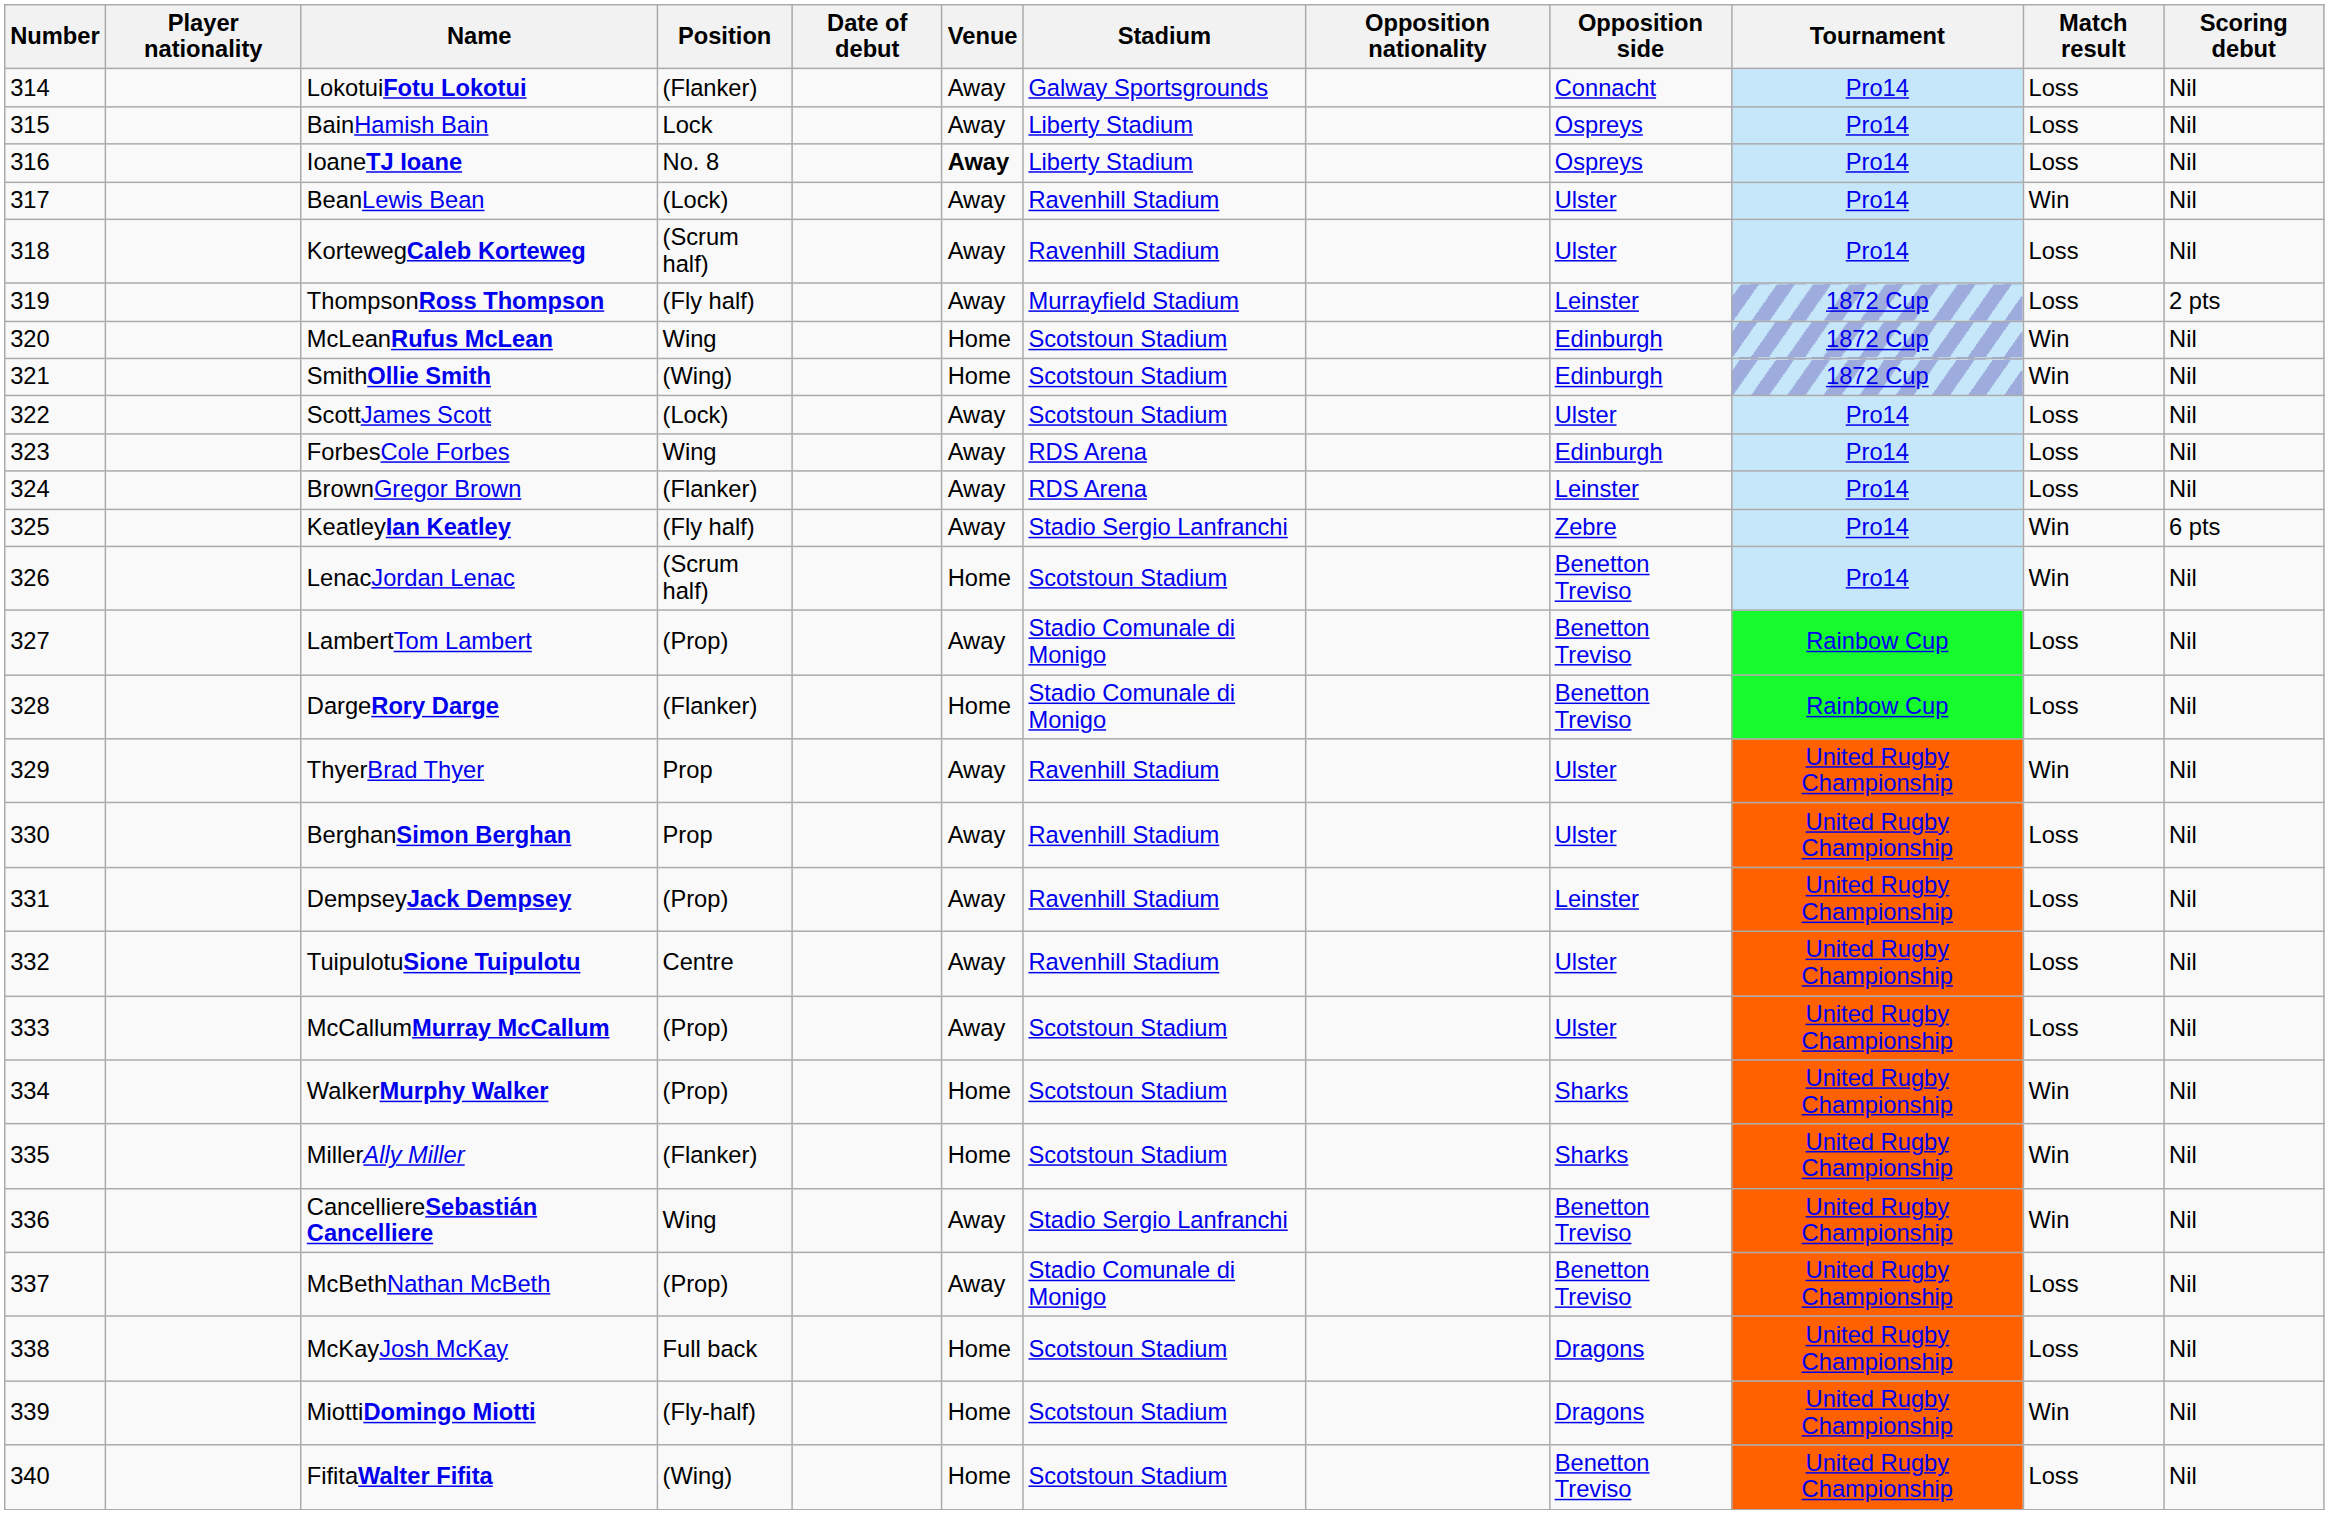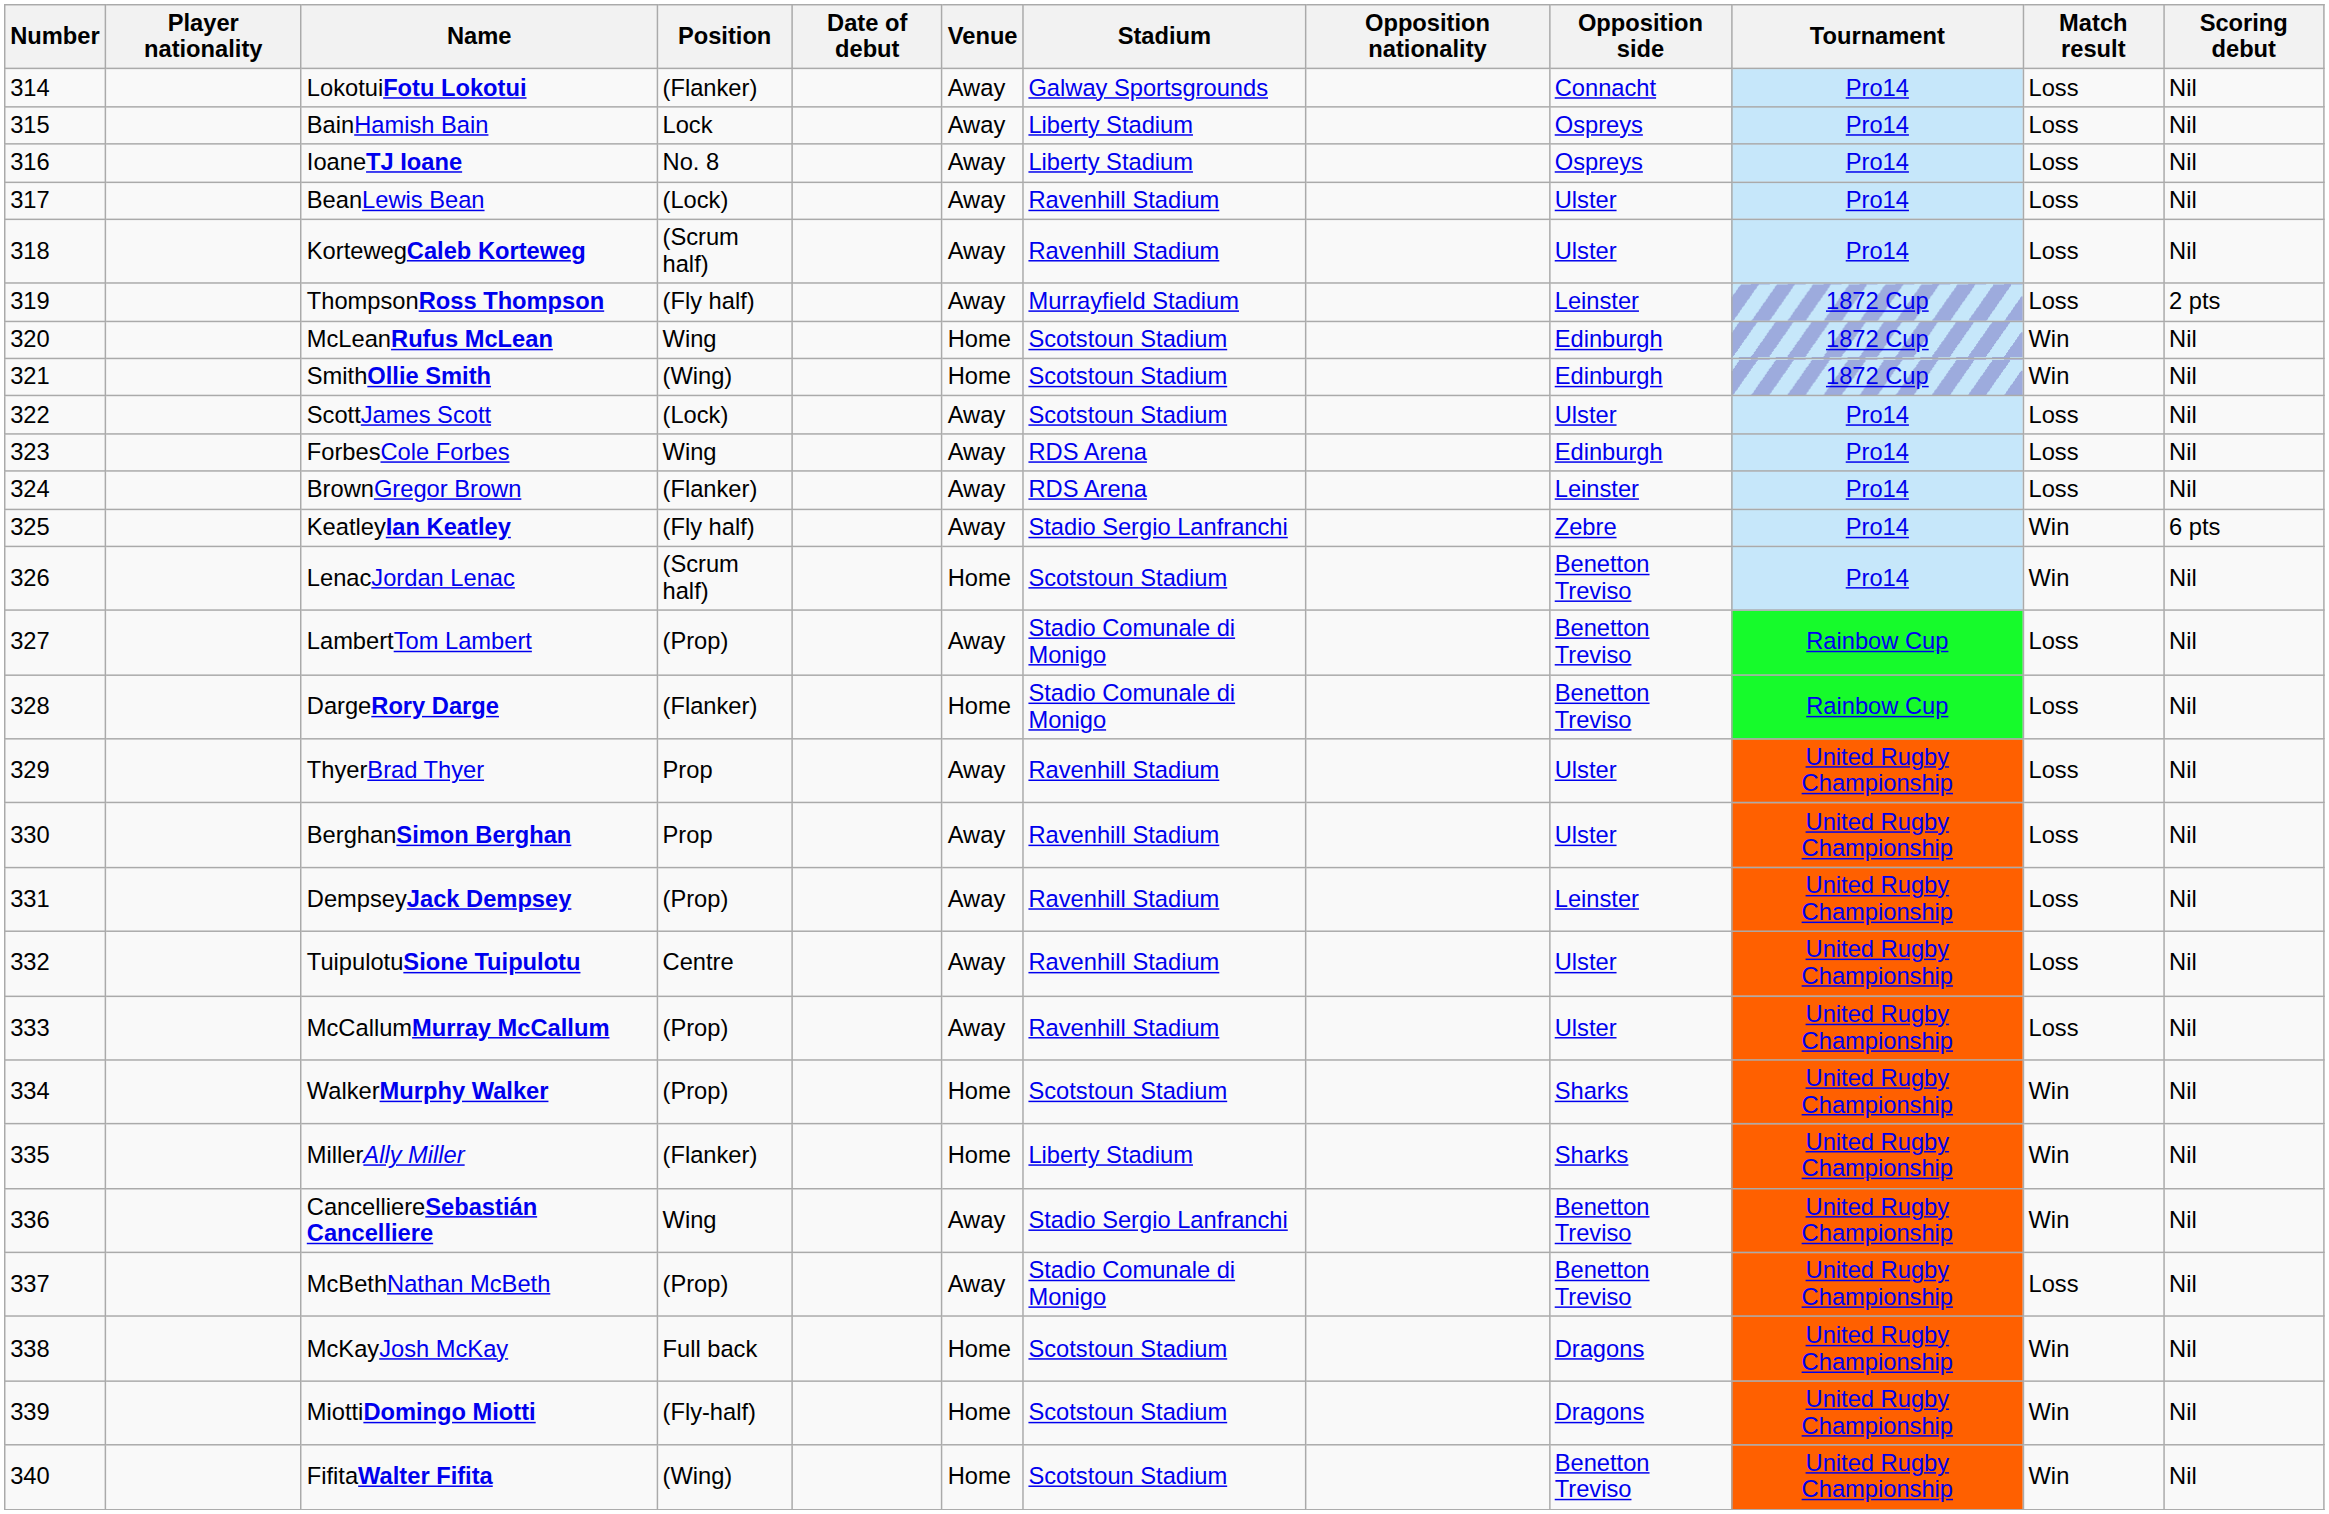IoaneTJ Ioane | Venue: bold -> normal
BeanLewis Bean | Match result: Win -> Loss
ThyerBrad Thyer | Match result: Win -> Loss
McCallumMurray McCallum | Stadium: Scotstoun Stadium -> Ravenhill Stadium
MillerAlly Miller | Stadium: Scotstoun Stadium -> Liberty Stadium
McKayJosh McKay | Match result: Loss -> Win
FifitaWalter Fifita | Match result: Loss -> Win
